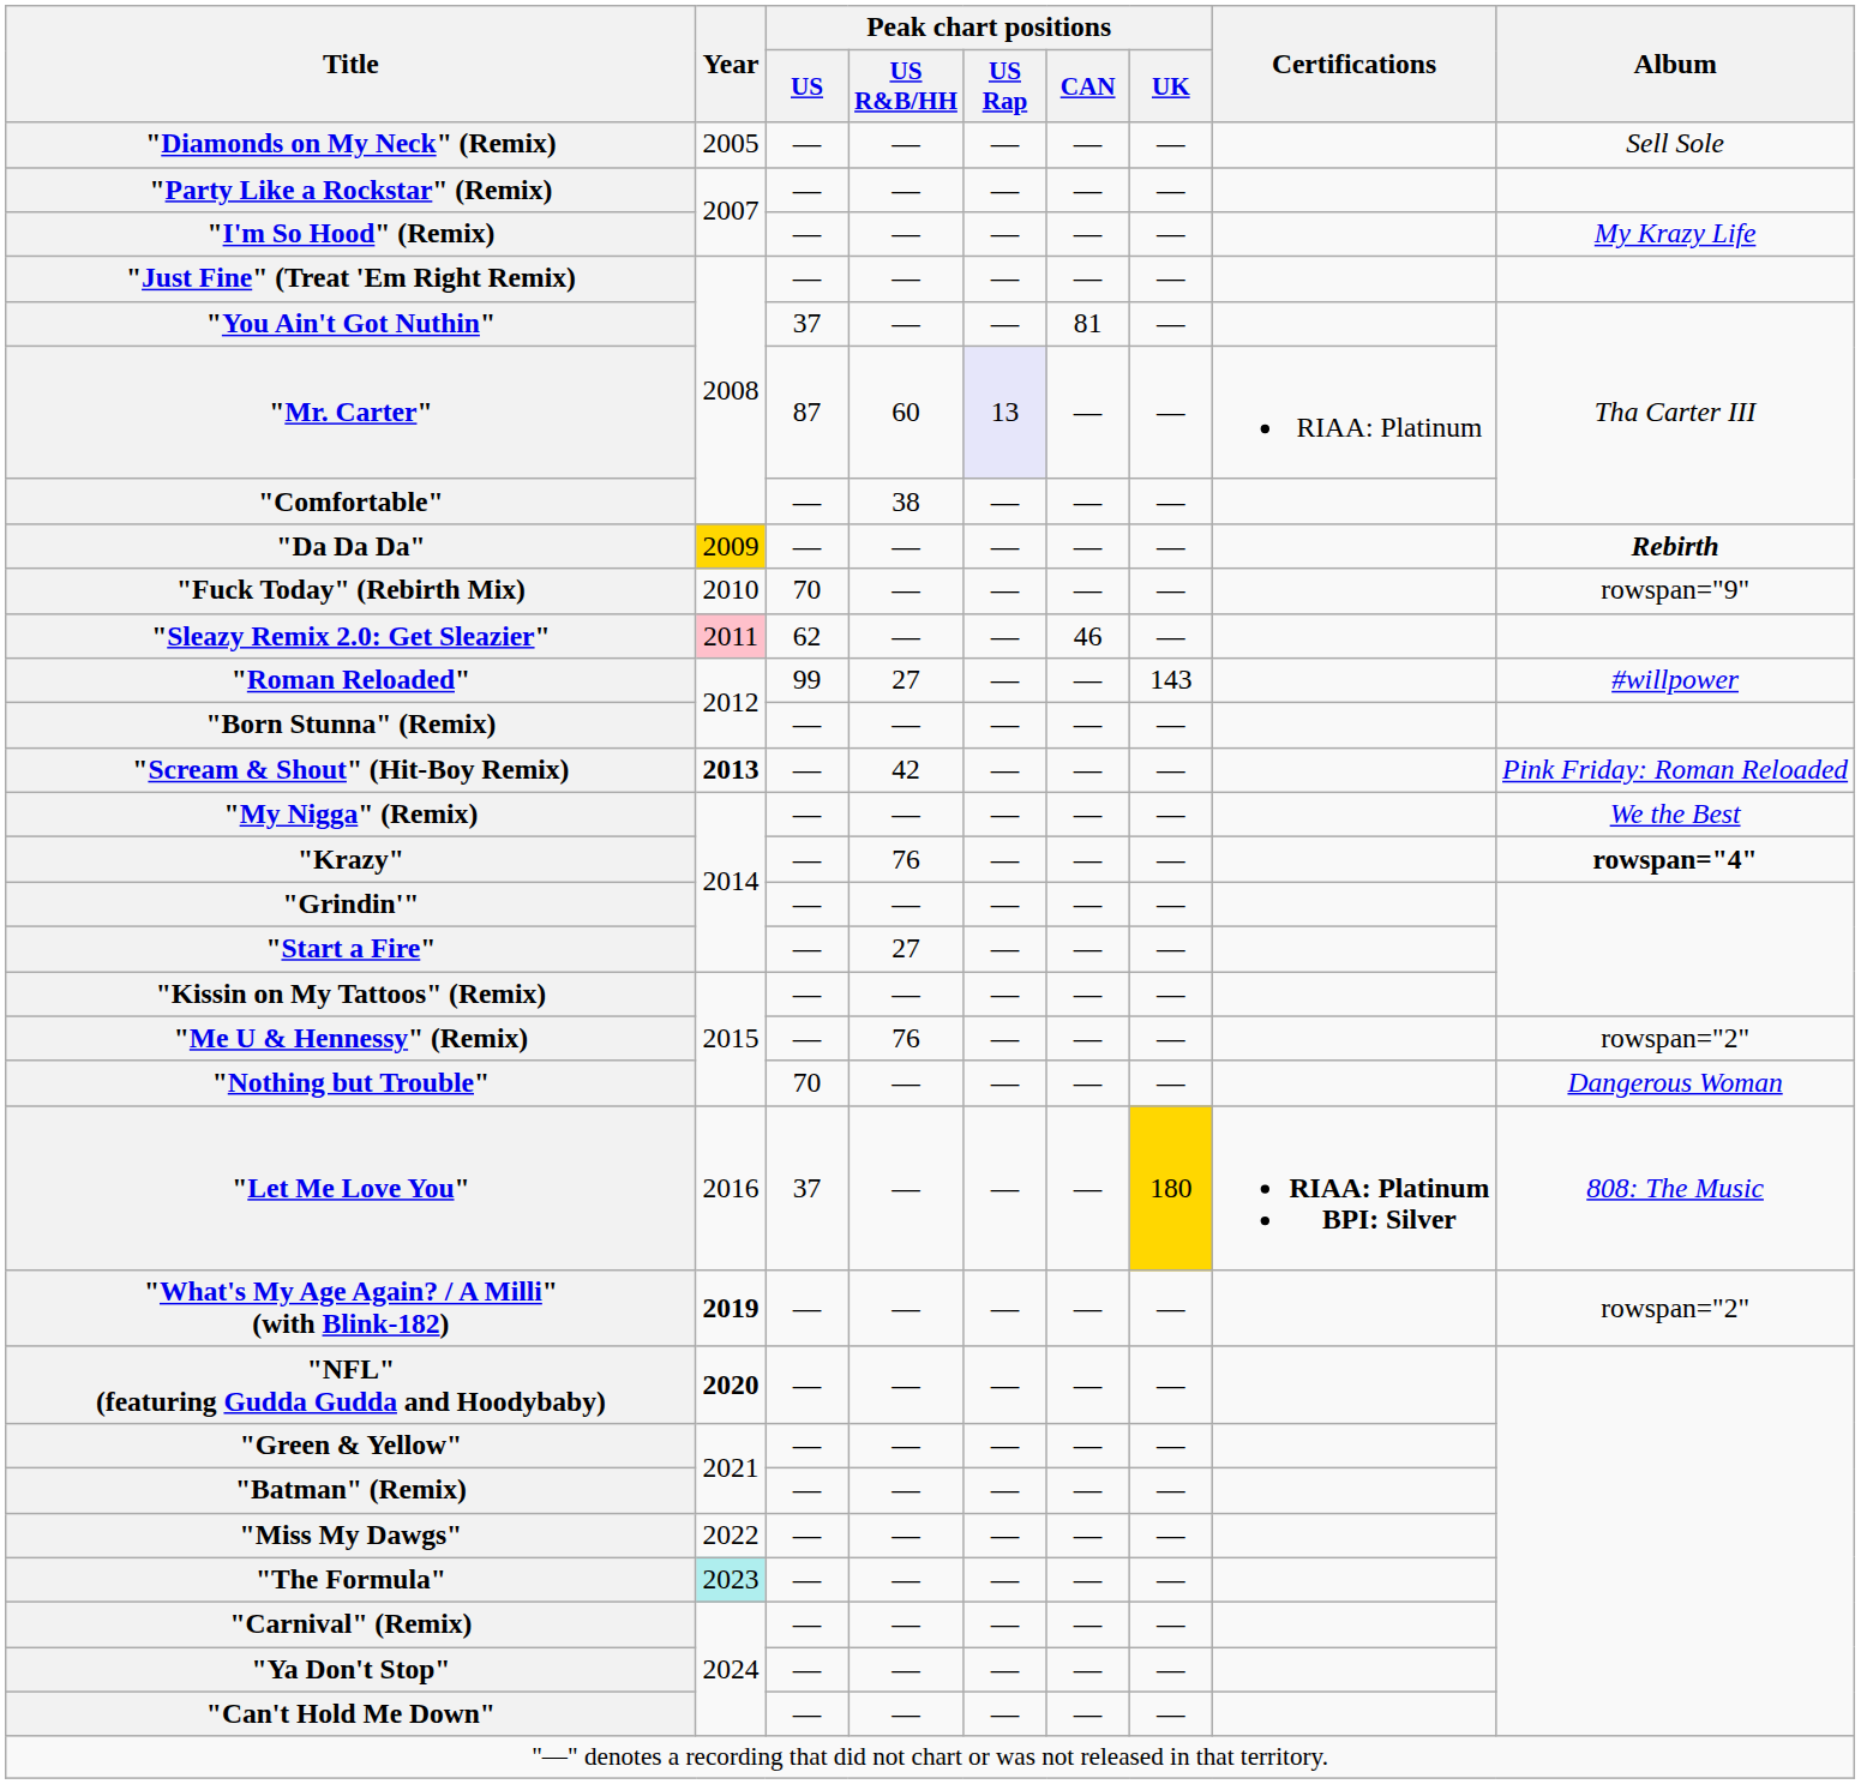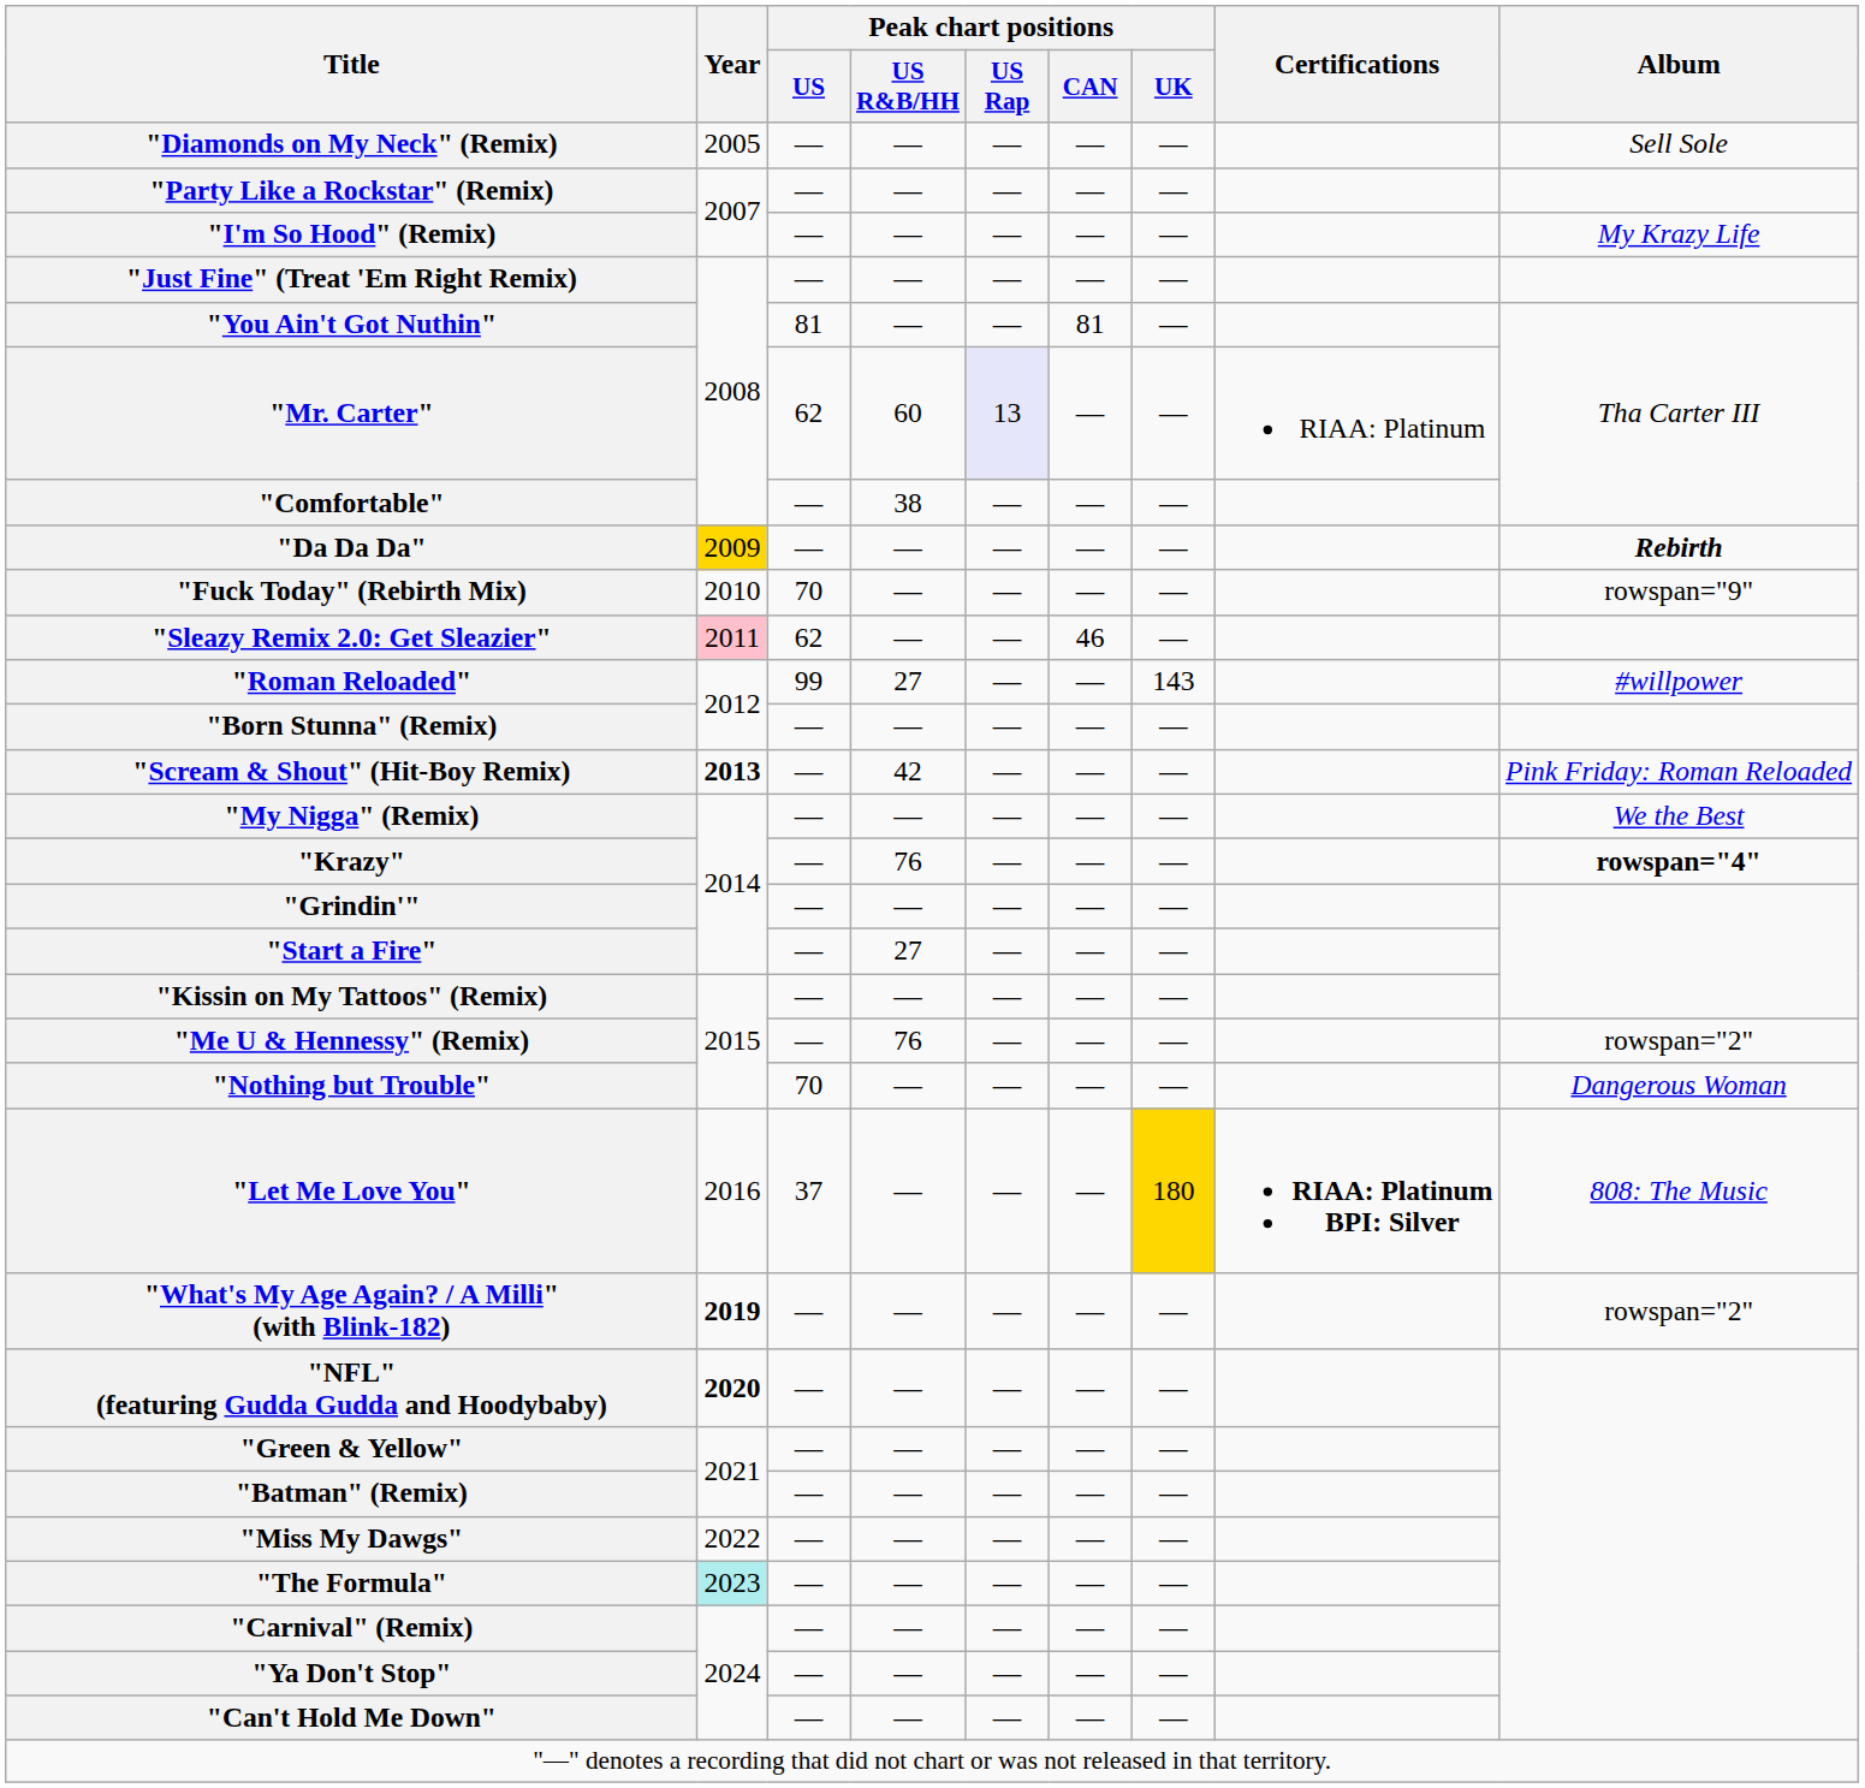"You Ain't Got Nuthin" | Peak chart positions / US: 37 -> 81
"Mr. Carter" | Peak chart positions / US: 87 -> 62
